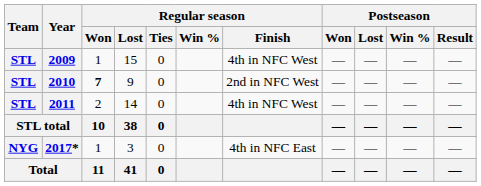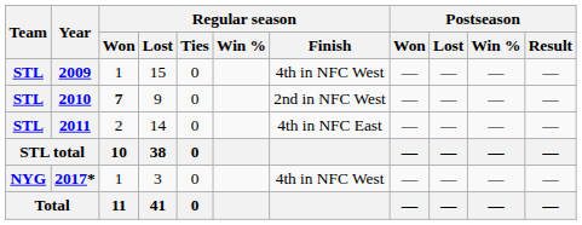2011 | Regular season / Finish: 4th in NFC West -> 4th in NFC East
2017* | Regular season / Finish: 4th in NFC East -> 4th in NFC West
